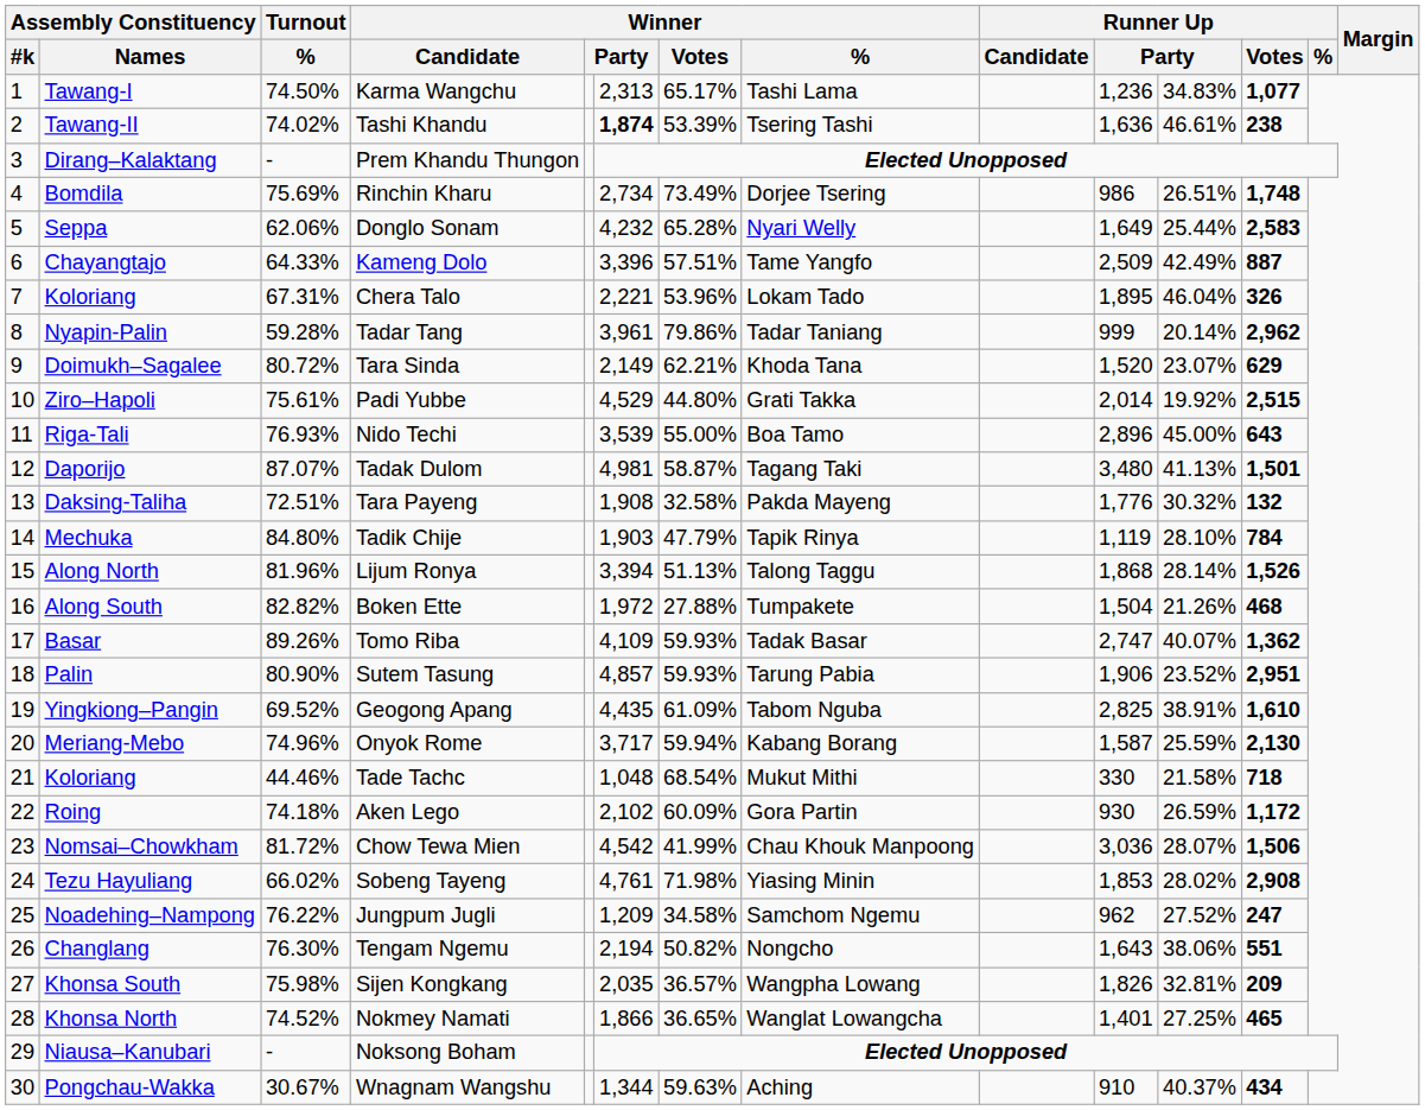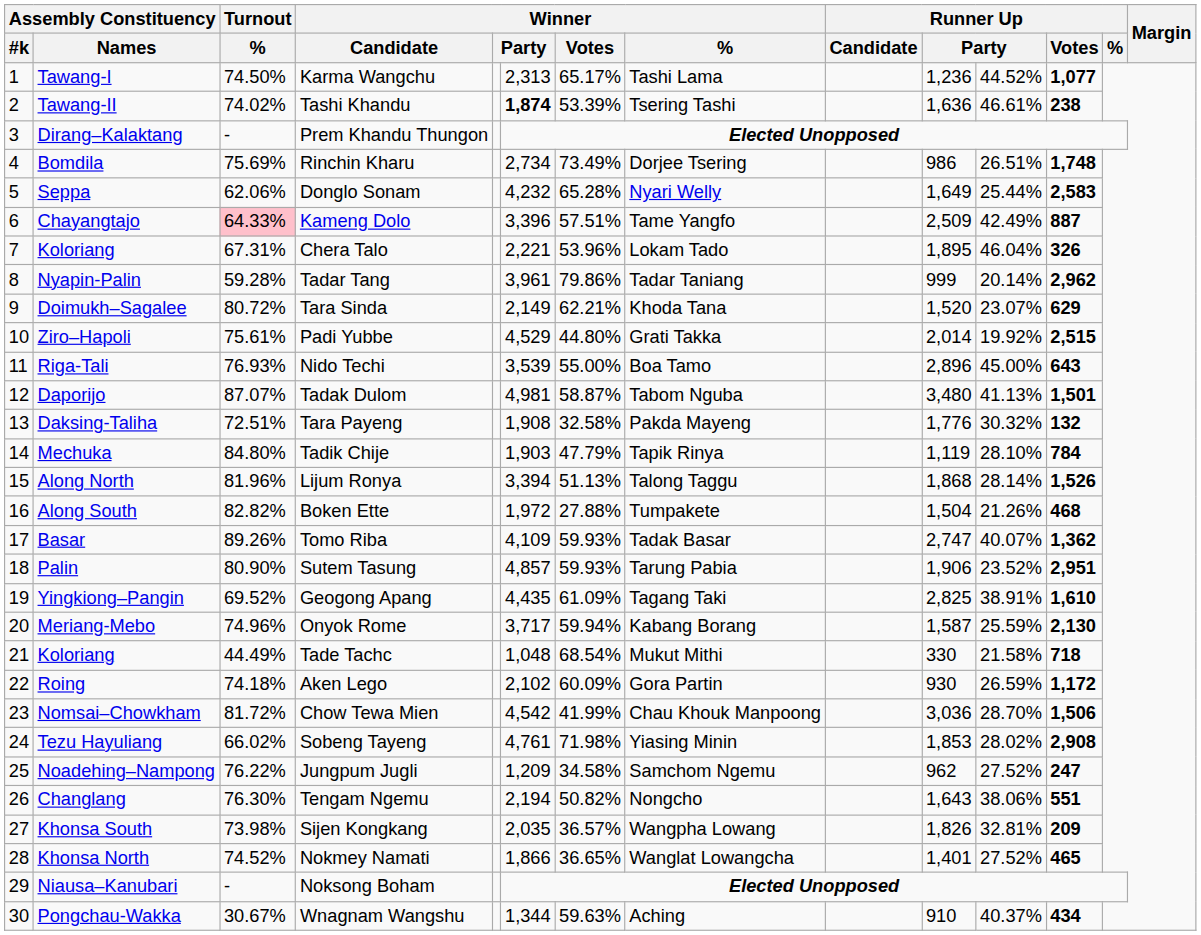Karma Wangchu | column 11: 34.83% -> 44.52%
Kameng Dolo | Turnout / %: no background -> pink background
Tadak Dulom | Winner / %: Tagang Taki -> Tabom Nguba
Geogong Apang | Winner / %: Tabom Nguba -> Tagang Taki
Tade Tachc | Turnout / %: 44.46% -> 44.49%
Chow Tewa Mien | column 11: 28.07% -> 28.70%
Sijen Kongkang | Turnout / %: 75.98% -> 73.98%
Nokmey Namati | column 11: 27.25% -> 27.52%
